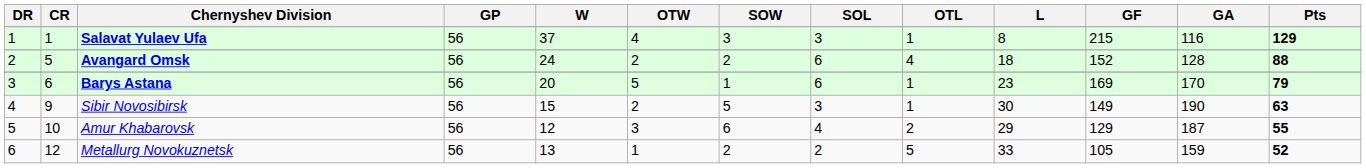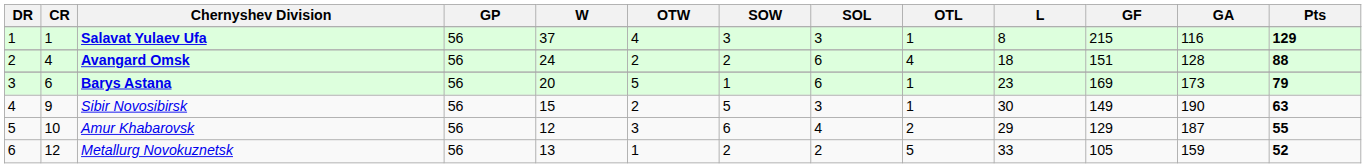Avangard Omsk | CR: 5 -> 4
Avangard Omsk | GF: 152 -> 151
Barys Astana | GA: 170 -> 173
